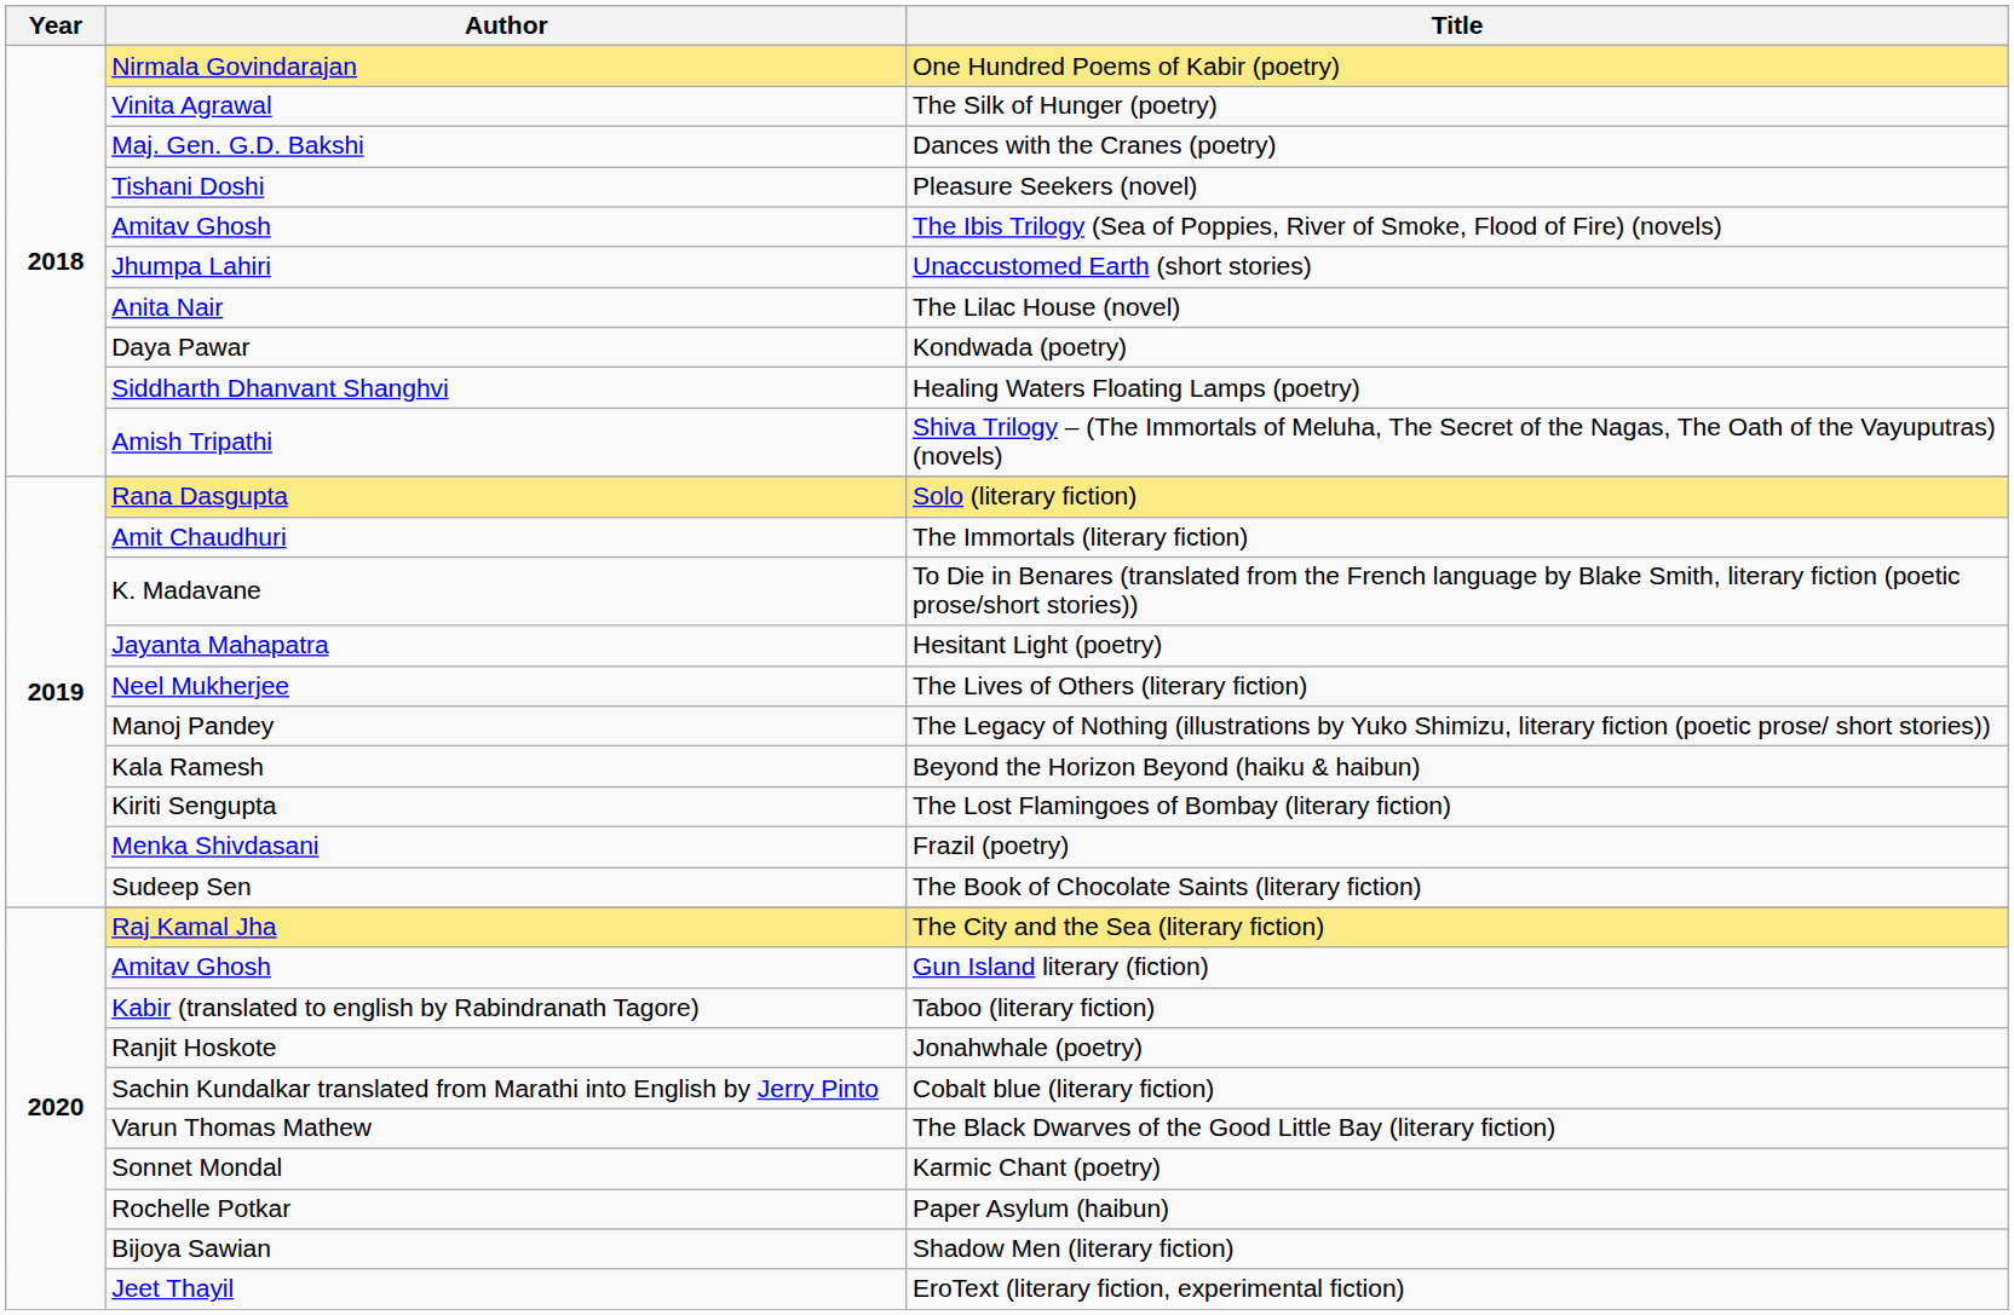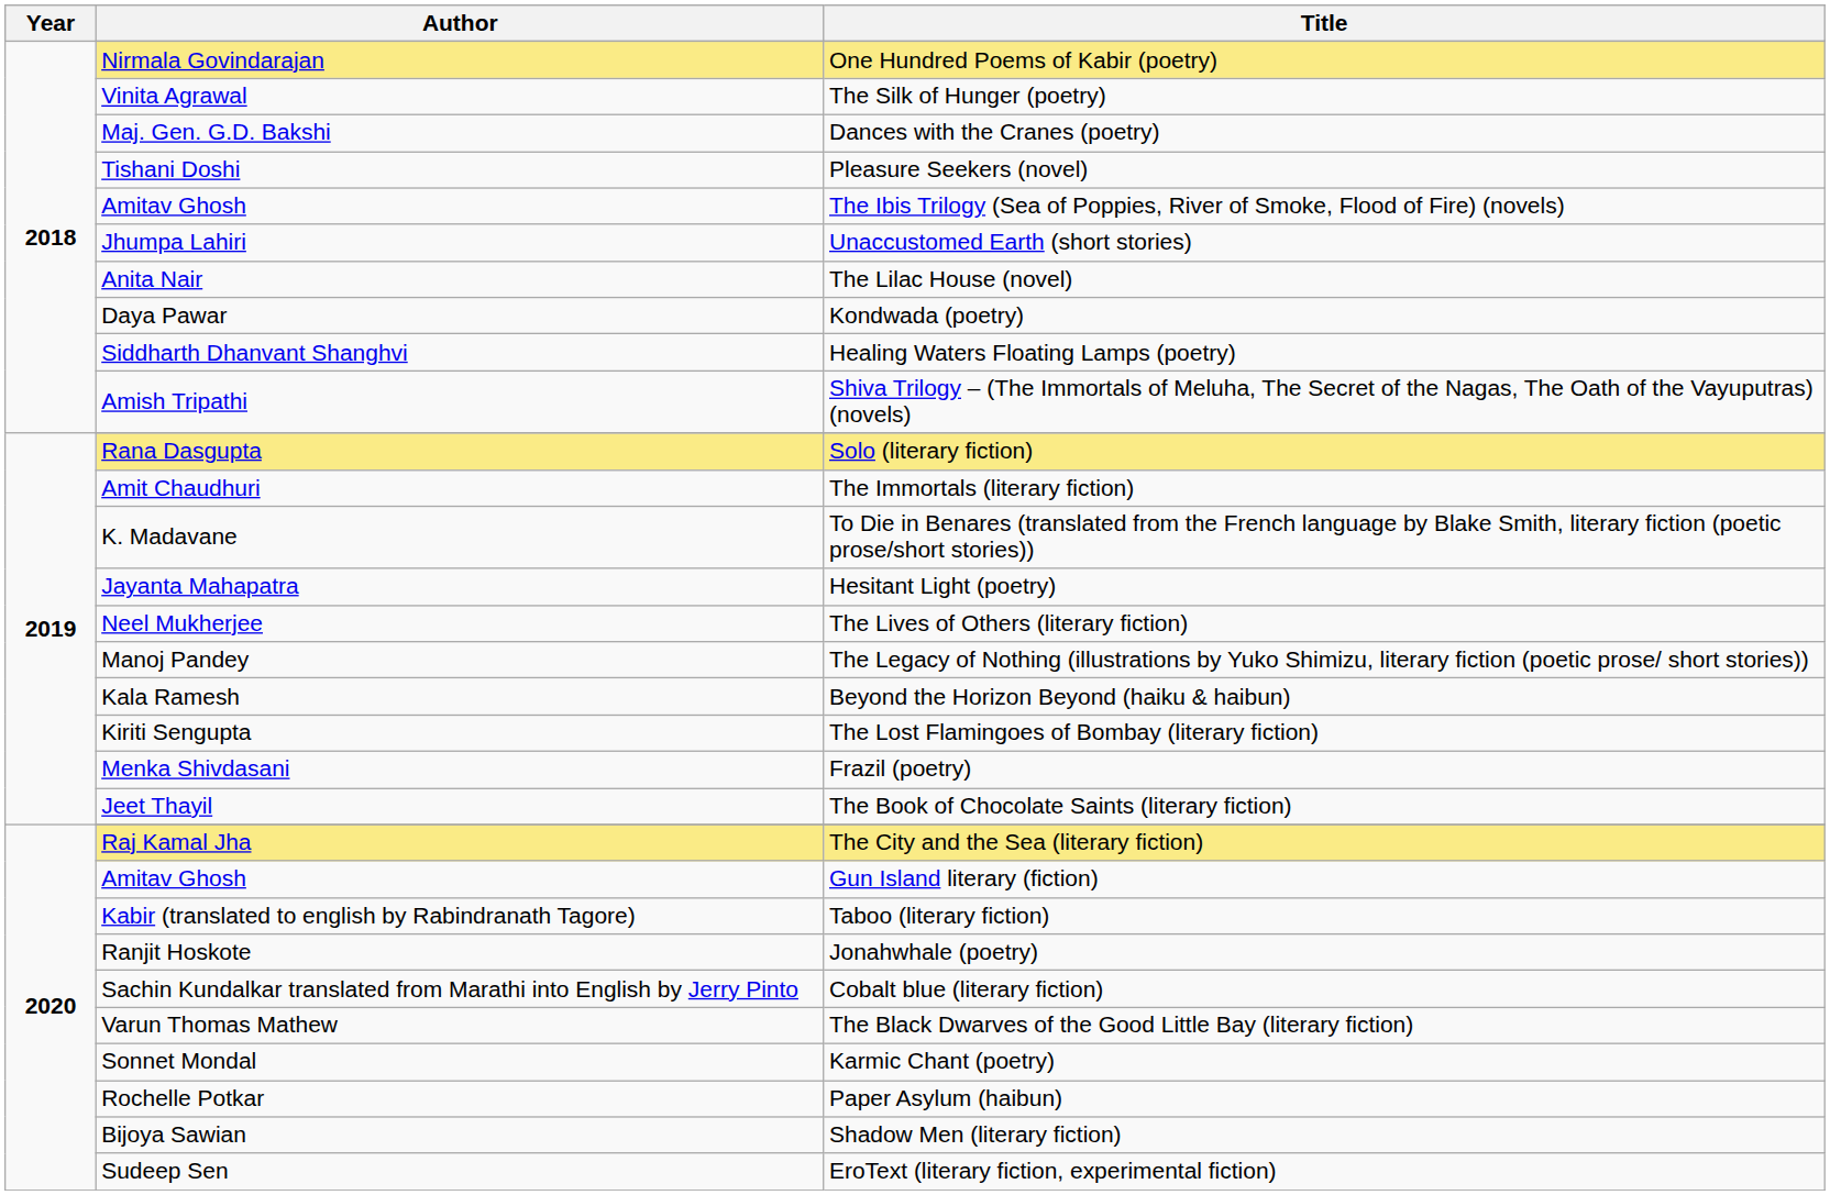The Book of Chocolate Saints (literary fiction) | Author: Sudeep Sen -> Jeet Thayil
EroText (literary fiction, experimental fiction) | Author: Jeet Thayil -> Sudeep Sen
